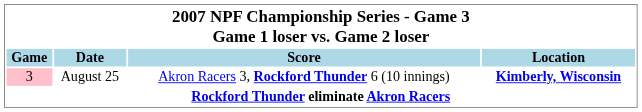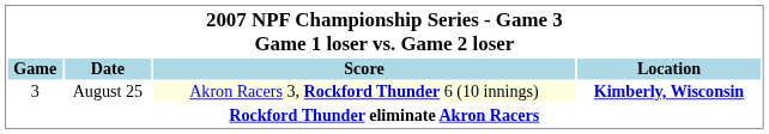August 25 | Game: pink background -> no background
August 25 | Score: no background -> lightyellow background
